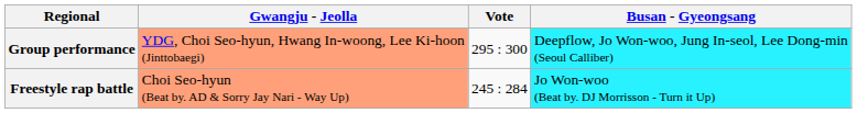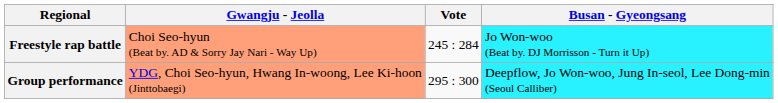rows swapped: Freestyle rap battle <-> Group performance
